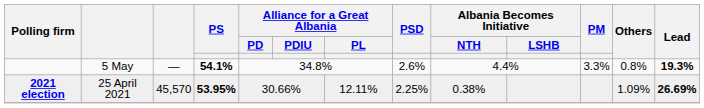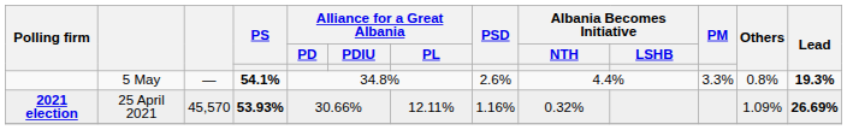2021 election | PS: 53.95% -> 53.93%
2021 election | PSD: 2.25% -> 1.16%
2021 election | Albania Becomes Initiative / NTH: 0.38% -> 0.32%
